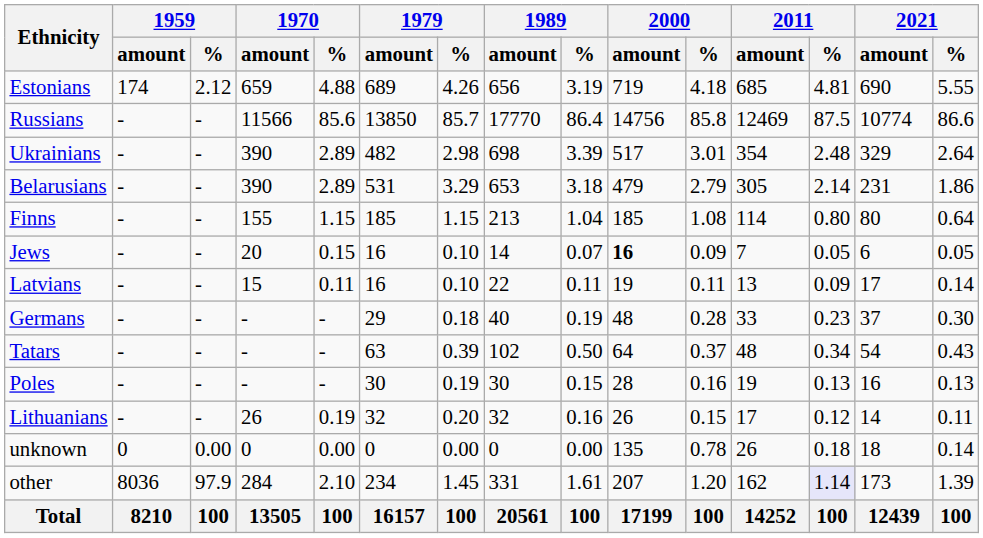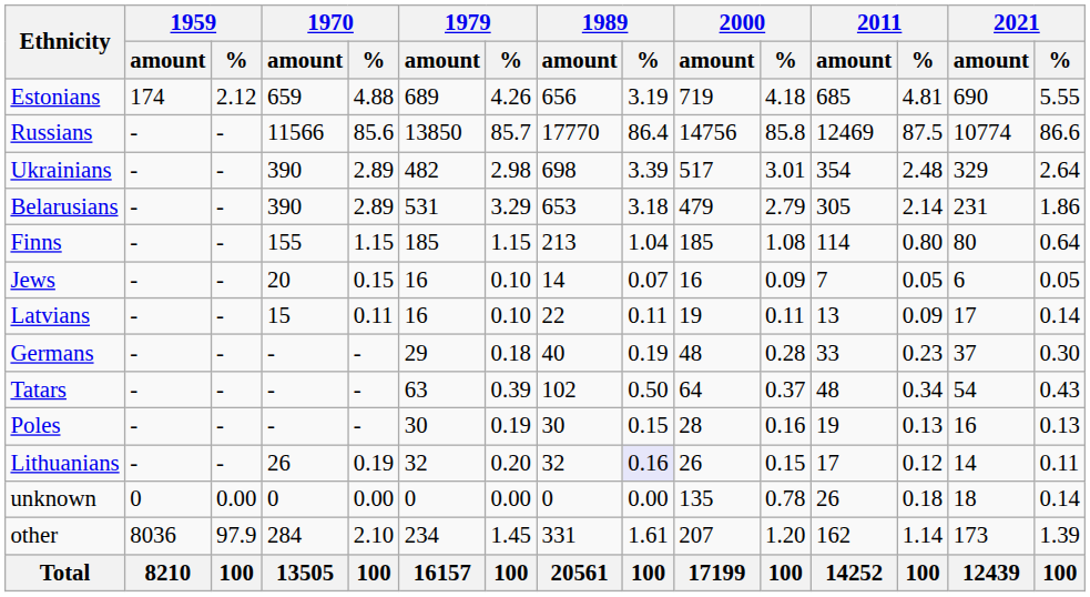Jews | 2000 / amount: bold -> normal
Lithuanians | 1989 / %: no background -> lavender background
other | 2011 / %: lavender background -> no background
